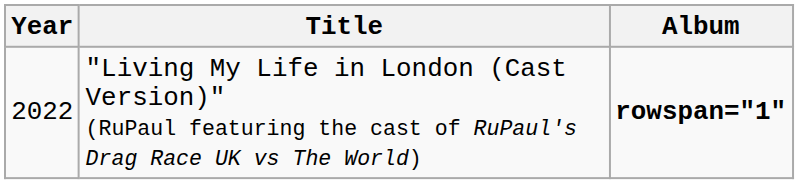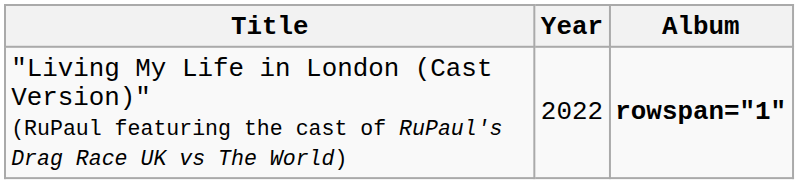columns swapped: Title <-> Year
